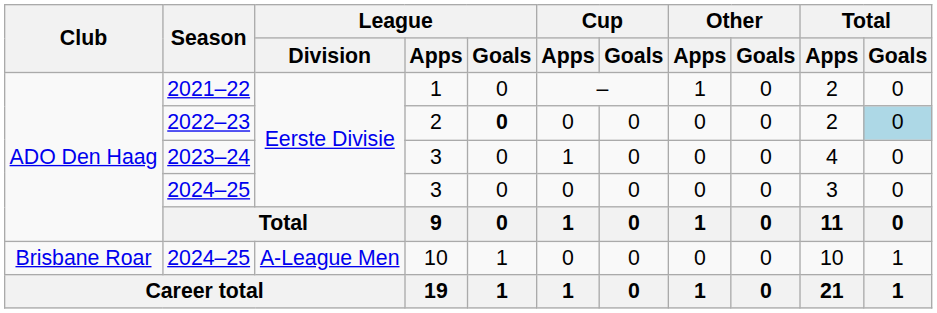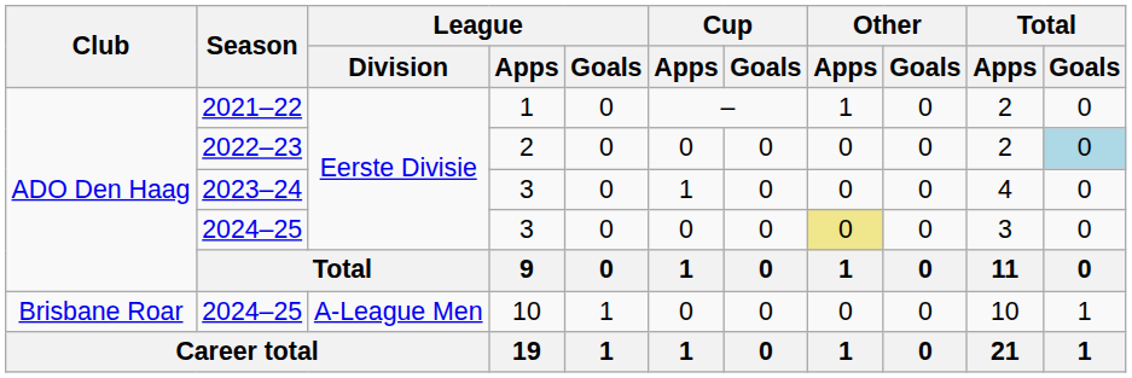2022–23 | League / Goals: bold -> normal
2024–25 / 3 | Other / Apps: no background -> khaki background
